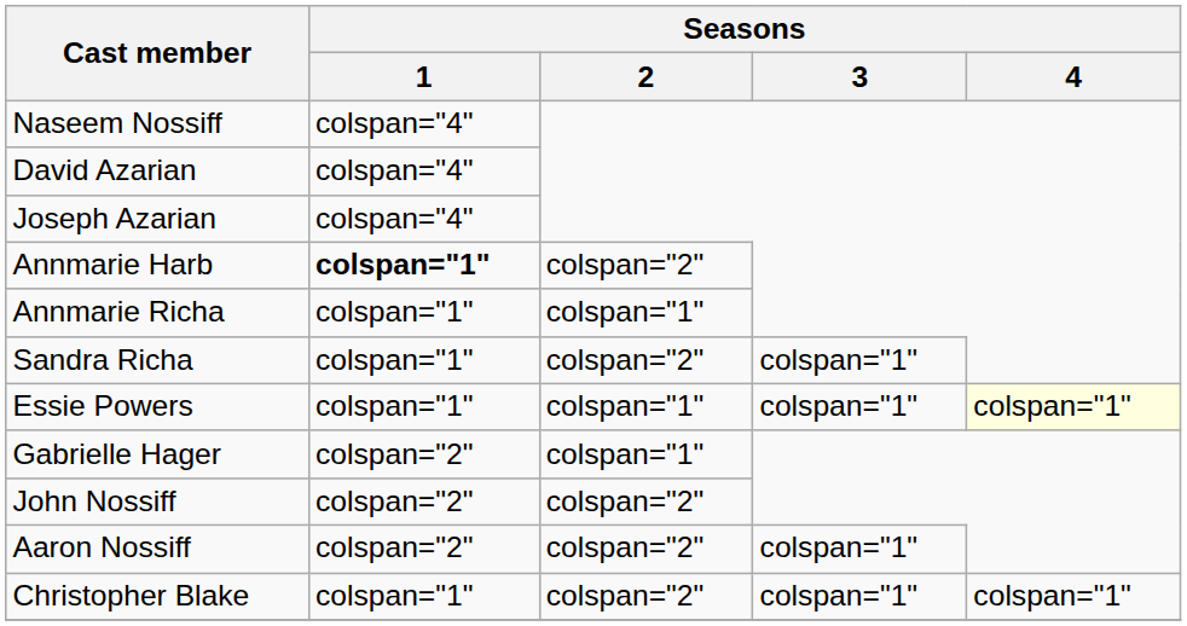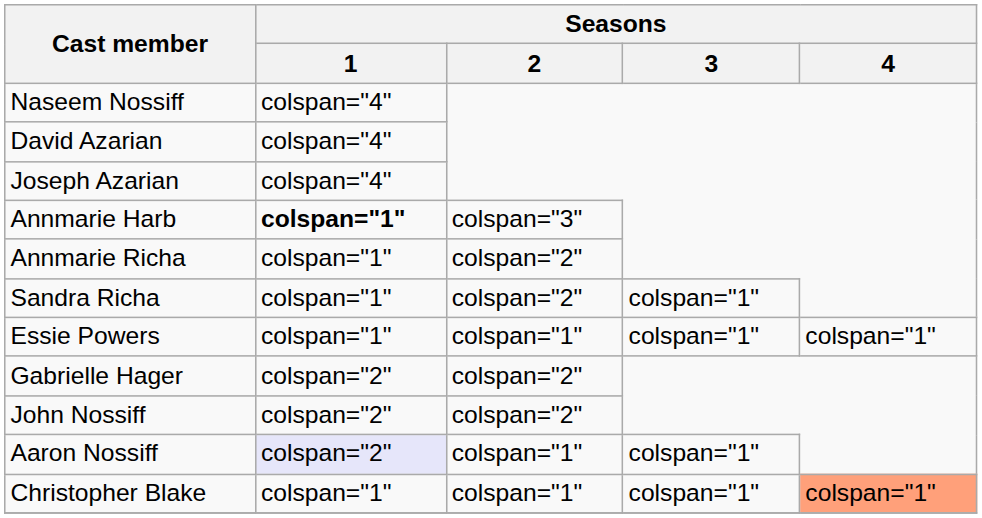Annmarie Harb | Seasons / 2: colspan="2" -> colspan="3"
Annmarie Richa | Seasons / 2: colspan="1" -> colspan="2"
Essie Powers | Seasons / 4: lightyellow background -> no background
Gabrielle Hager | Seasons / 2: colspan="1" -> colspan="2"
Aaron Nossiff | Seasons / 1: no background -> lavender background
Aaron Nossiff | Seasons / 2: colspan="2" -> colspan="1"
Christopher Blake | Seasons / 2: colspan="2" -> colspan="1"
Christopher Blake | Seasons / 4: no background -> lightsalmon background
